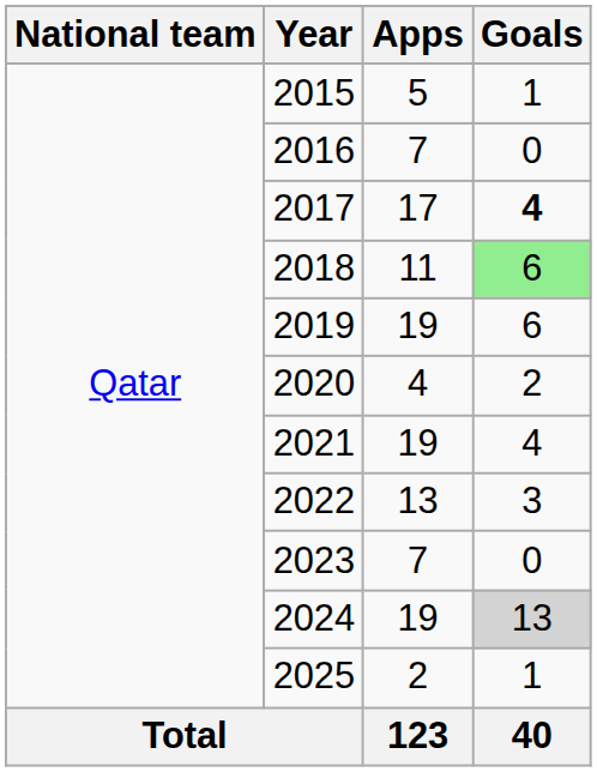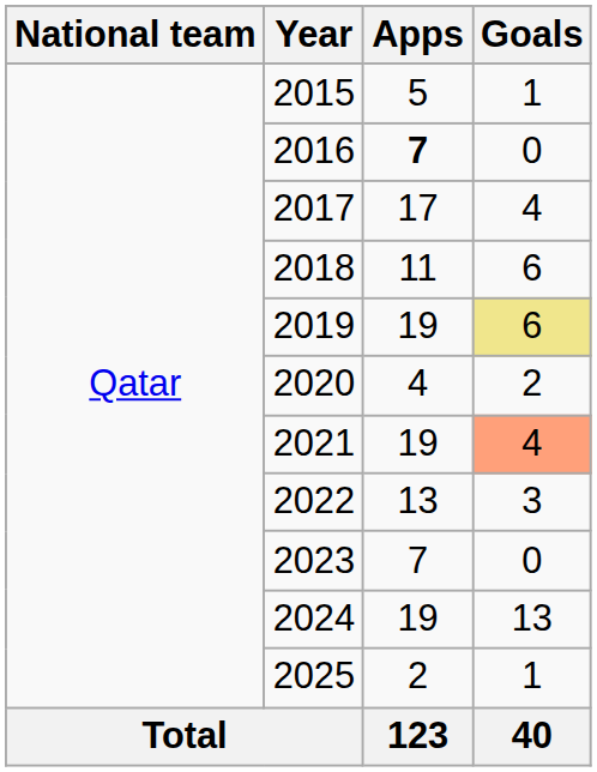2016 | Apps: normal -> bold
2017 | Goals: bold -> normal
2018 | Goals: lightgreen background -> no background
2019 | Goals: no background -> khaki background
2021 | Goals: no background -> lightsalmon background
2024 | Goals: lightgrey background -> no background
